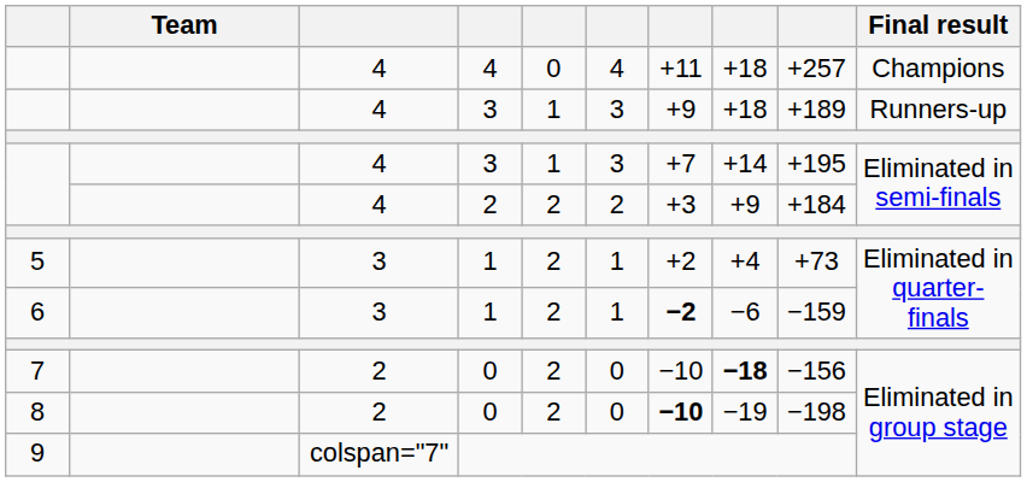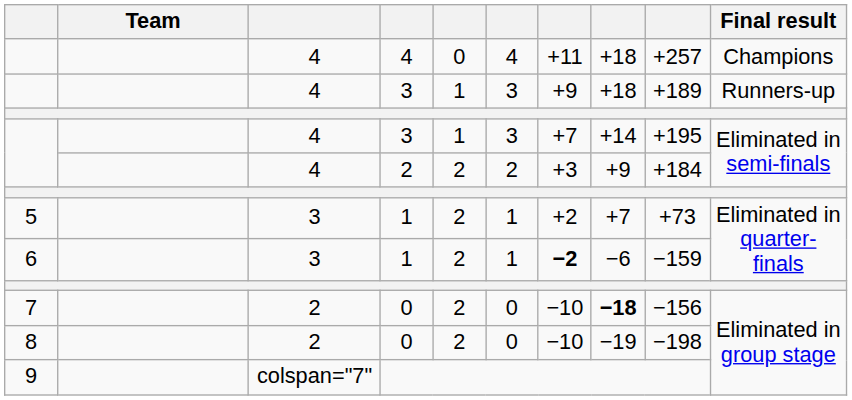5 | column 8: +4 -> +7
8 | column 7: bold -> normal
